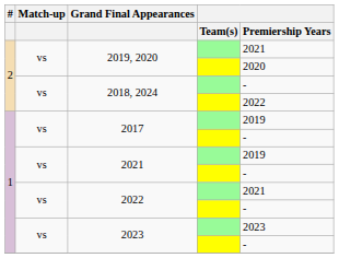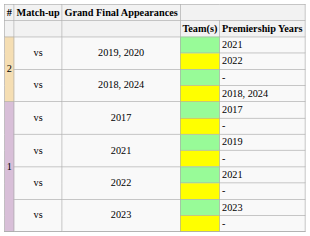row 4 | Premiership Years: 2020 -> 2022
row 6 | Premiership Years: 2022 -> 2018, 2024
row 7 | Premiership Years: 2019 -> 2017
